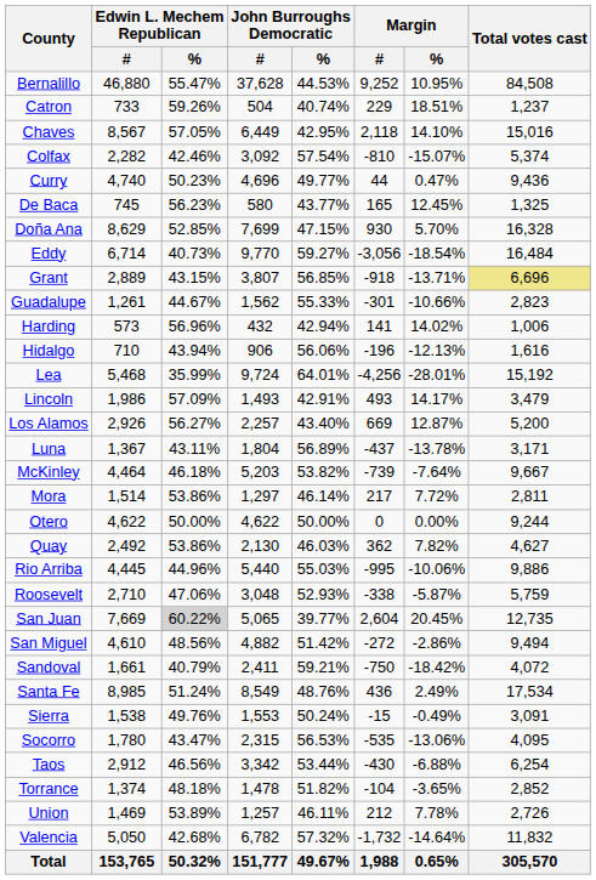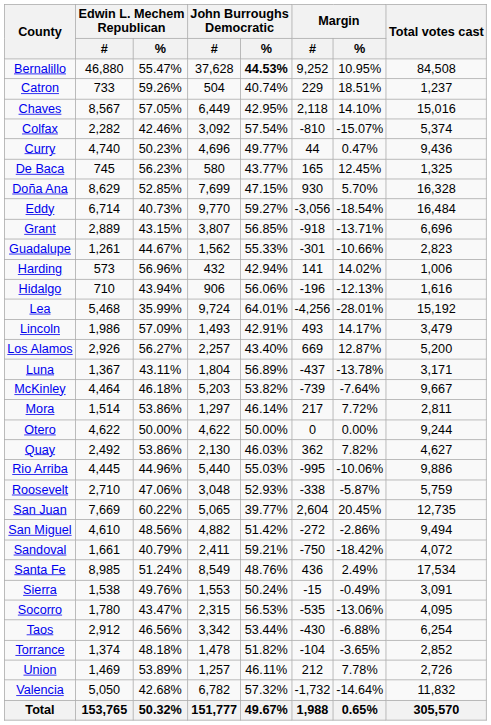Bernalillo | John Burroughs Democratic / %: normal -> bold
Grant | Total votes cast: khaki background -> no background
San Juan | Edwin L. Mechem Republican / %: lightgrey background -> no background
